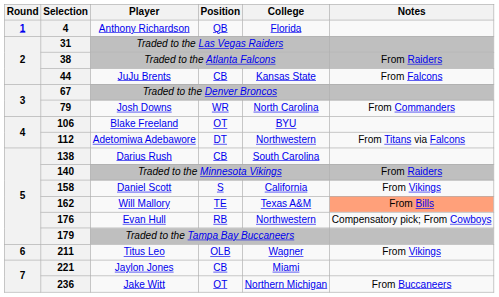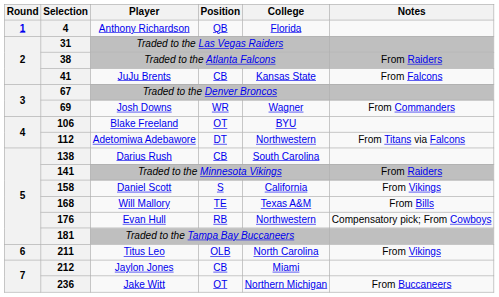JuJu Brents | Selection: 44 -> 41
Josh Downs | Selection: 79 -> 69
Josh Downs | College: North Carolina -> Wagner
Traded to the Minnesota Vikings | Selection: 140 -> 141
Will Mallory | Selection: 162 -> 168
Will Mallory | Notes: lightsalmon background -> no background
Traded to the Tampa Bay Buccaneers | Selection: 179 -> 181
Titus Leo | College: Wagner -> North Carolina
Jaylon Jones | Selection: 221 -> 212
